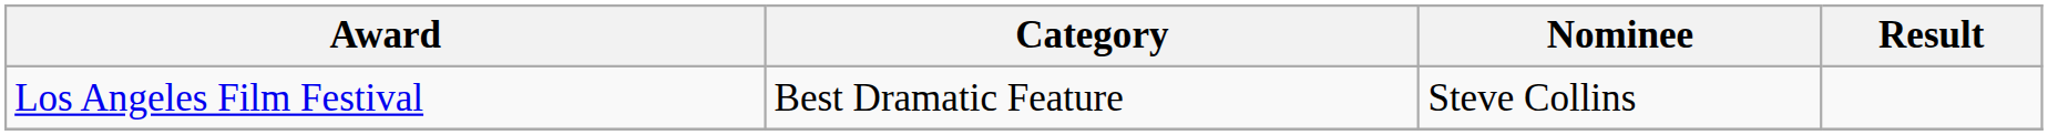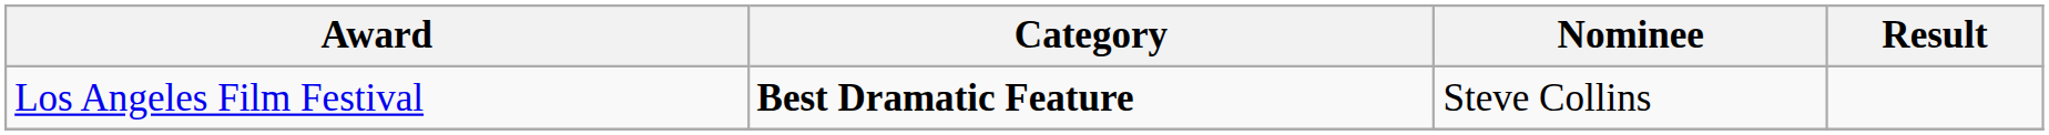Los Angeles Film Festival | Category: normal -> bold
